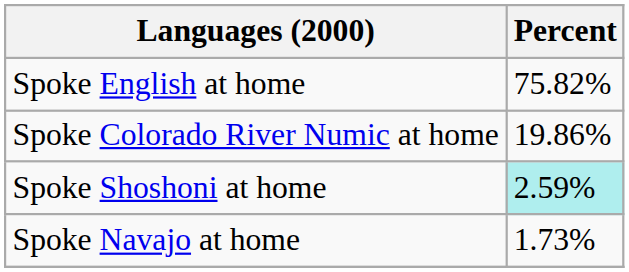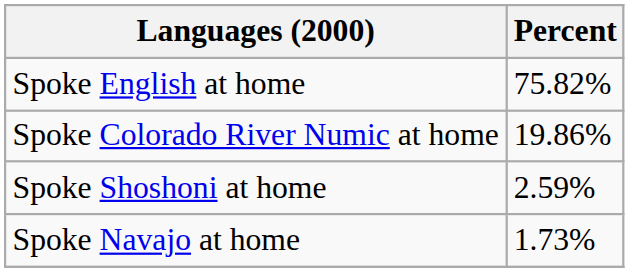Spoke Shoshoni at home | Percent: paleturquoise background -> no background
